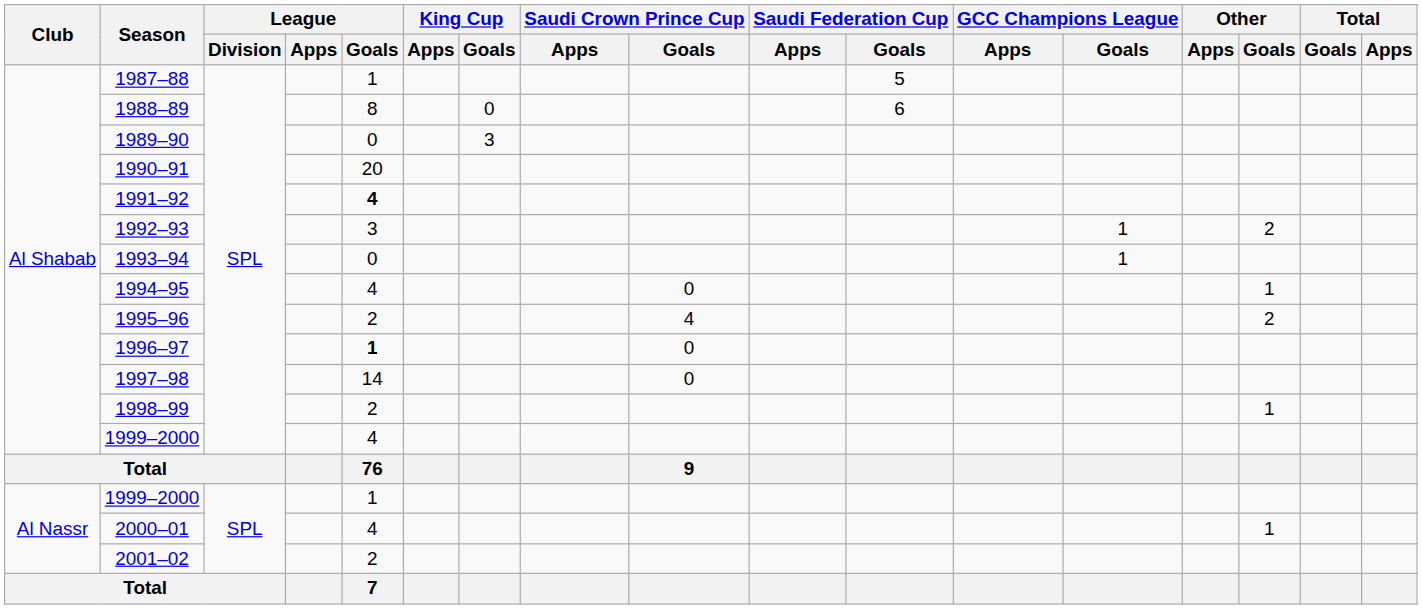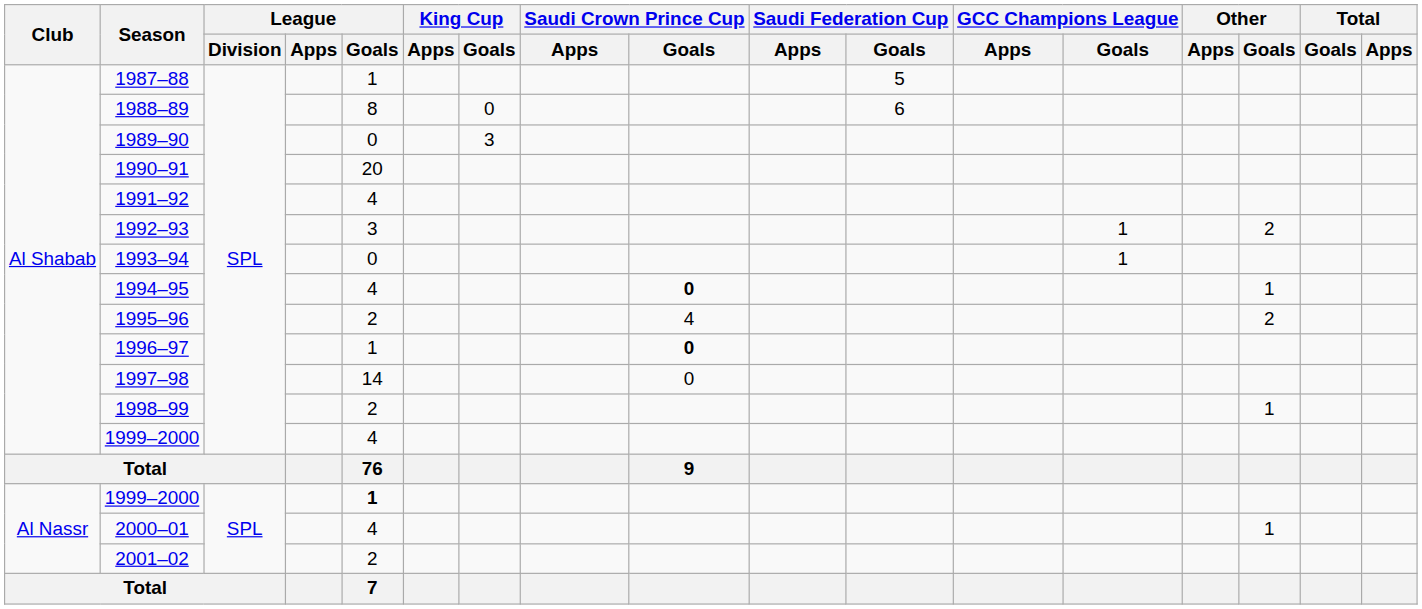1991–92 | League / Goals: bold -> normal
1994–95 | Saudi Crown Prince Cup / Goals: normal -> bold
1996–97 | League / Goals: bold -> normal
1996–97 | Saudi Crown Prince Cup / Goals: normal -> bold
Al Nassr / 1999–2000 | League / Goals: normal -> bold
